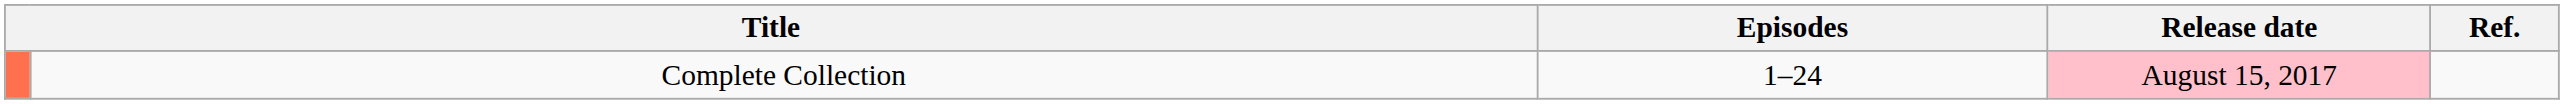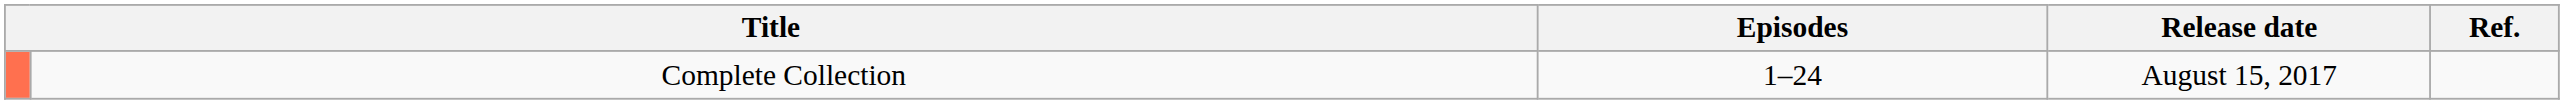Complete Collection | Release date: pink background -> no background
